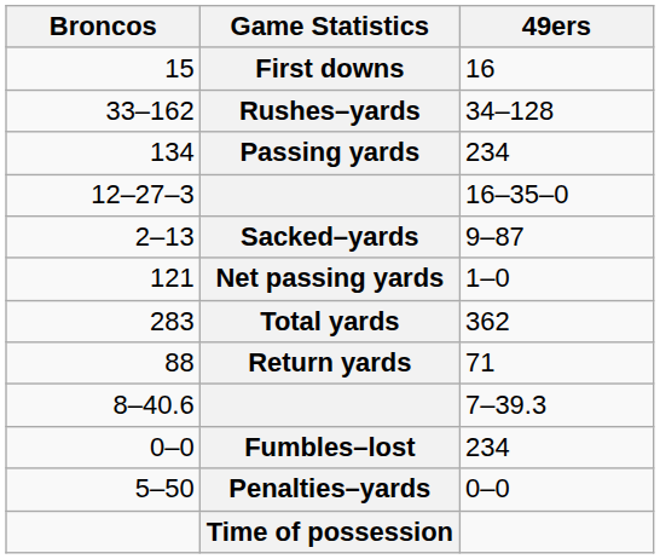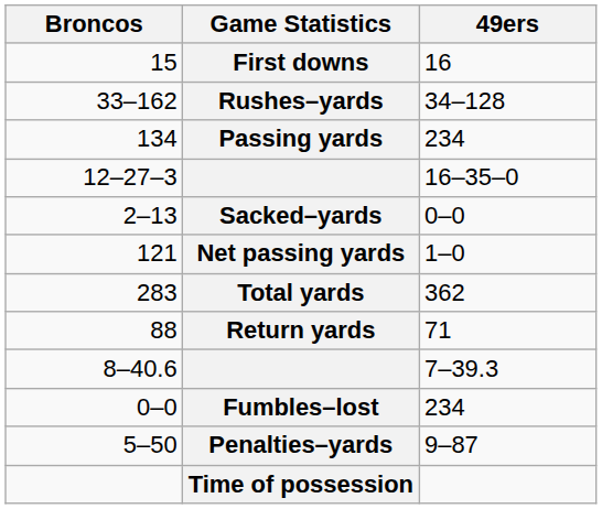Sacked–yards | 49ers: 9–87 -> 0–0
Penalties–yards | 49ers: 0–0 -> 9–87
